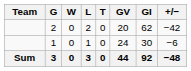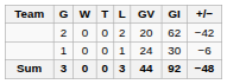columns swapped: T <-> L
